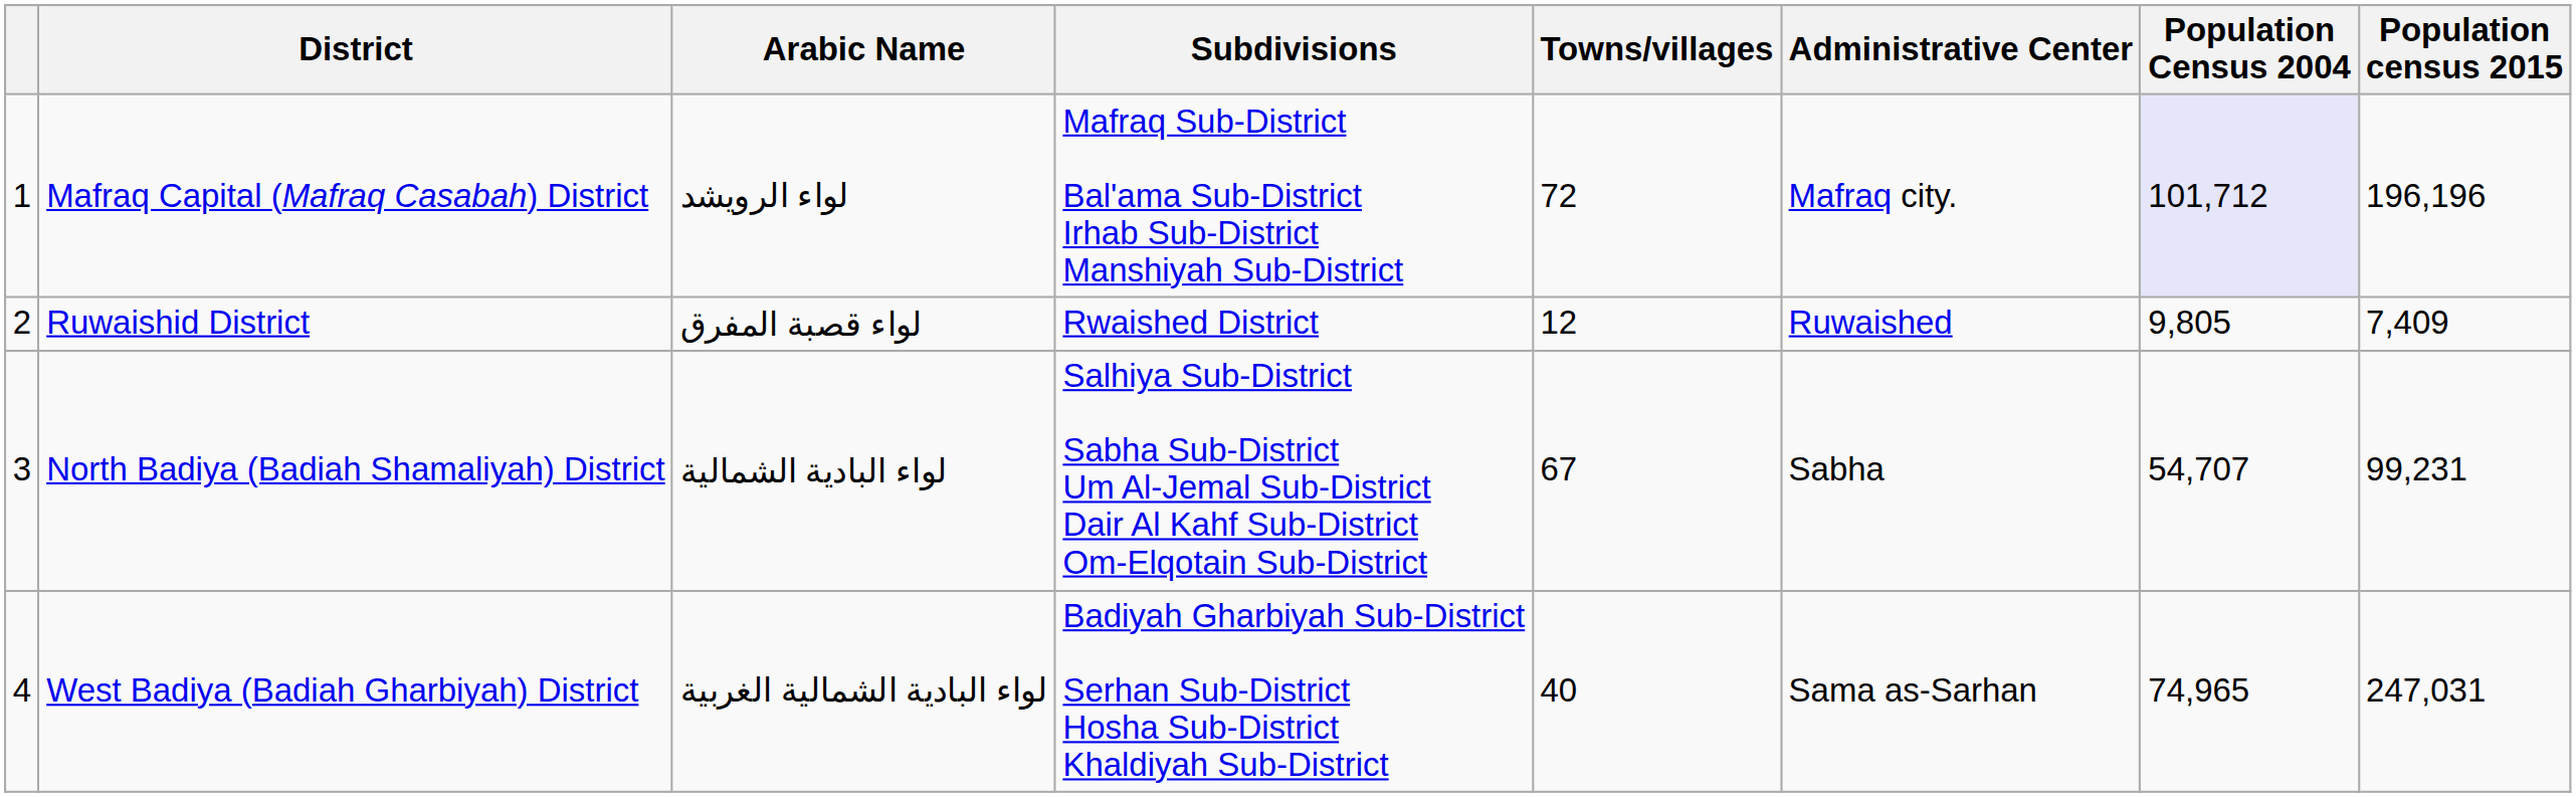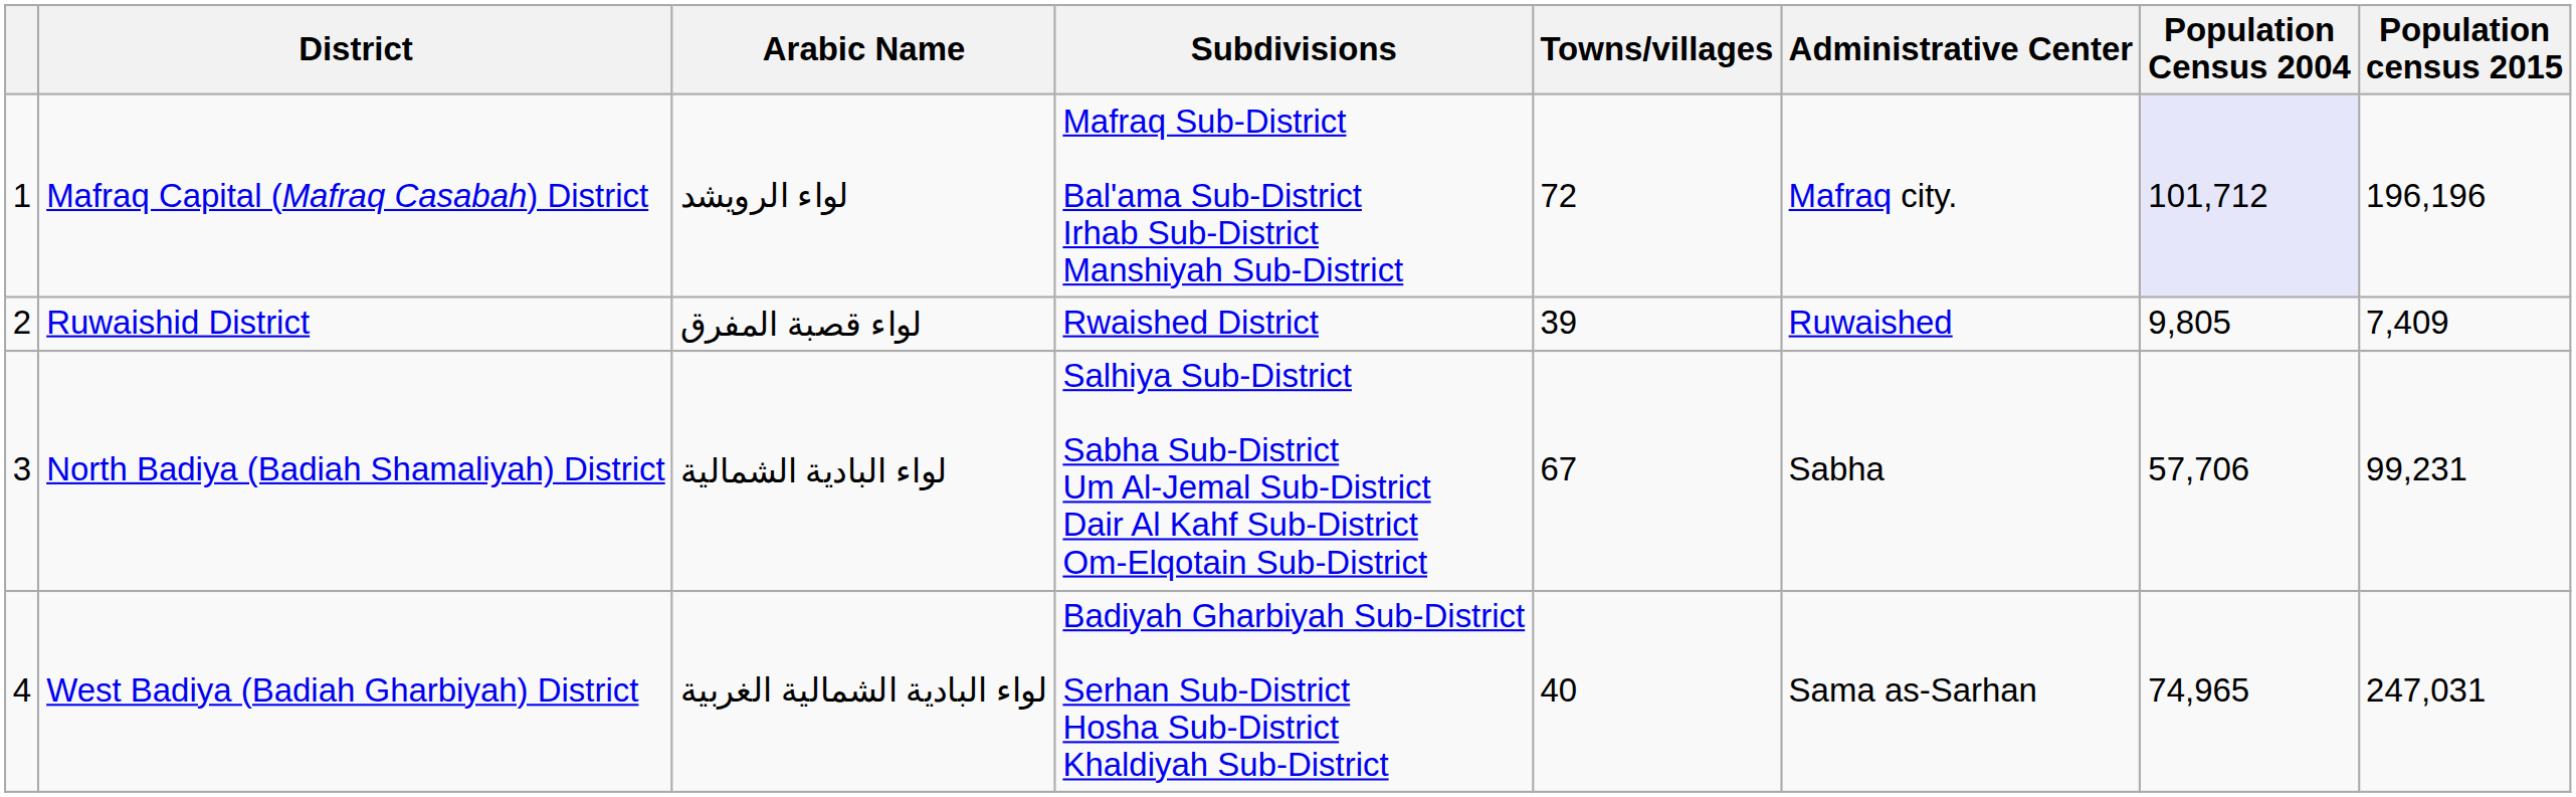Ruwaishid District | Towns/villages: 12 -> 39
North Badiya (Badiah Shamaliyah) District | Population Census 2004: 54,707 -> 57,706
